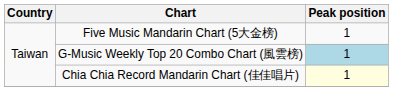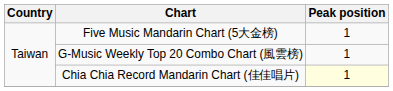G-Music Weekly Top 20 Combo Chart (風雲榜) | Peak position: lightblue background -> no background
